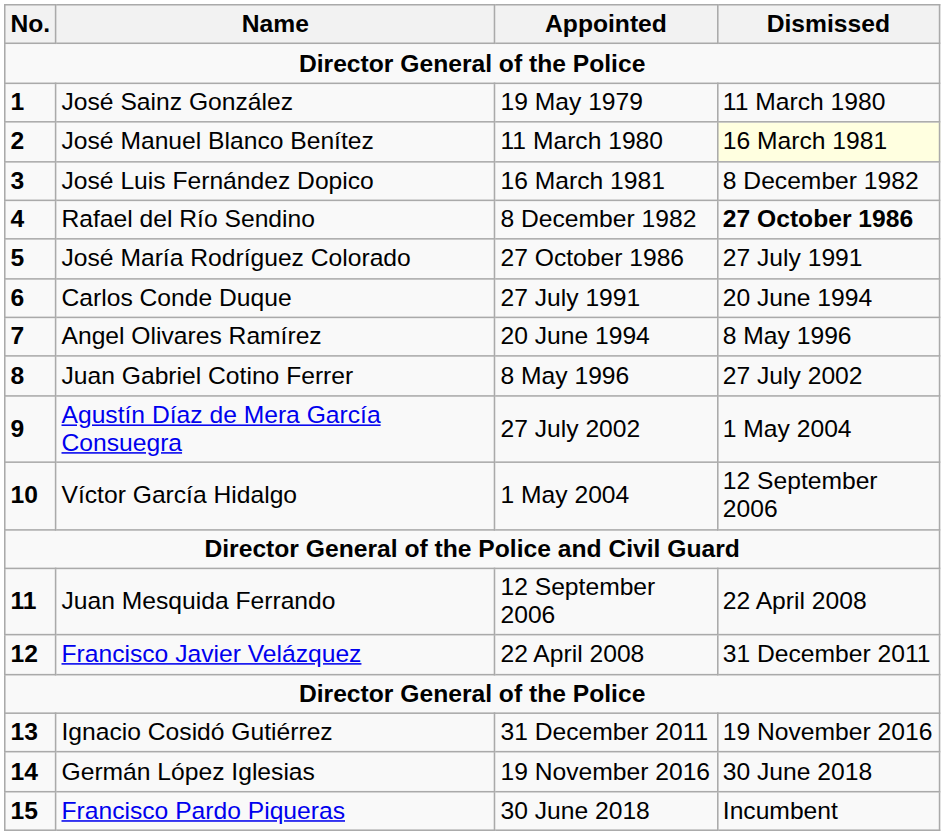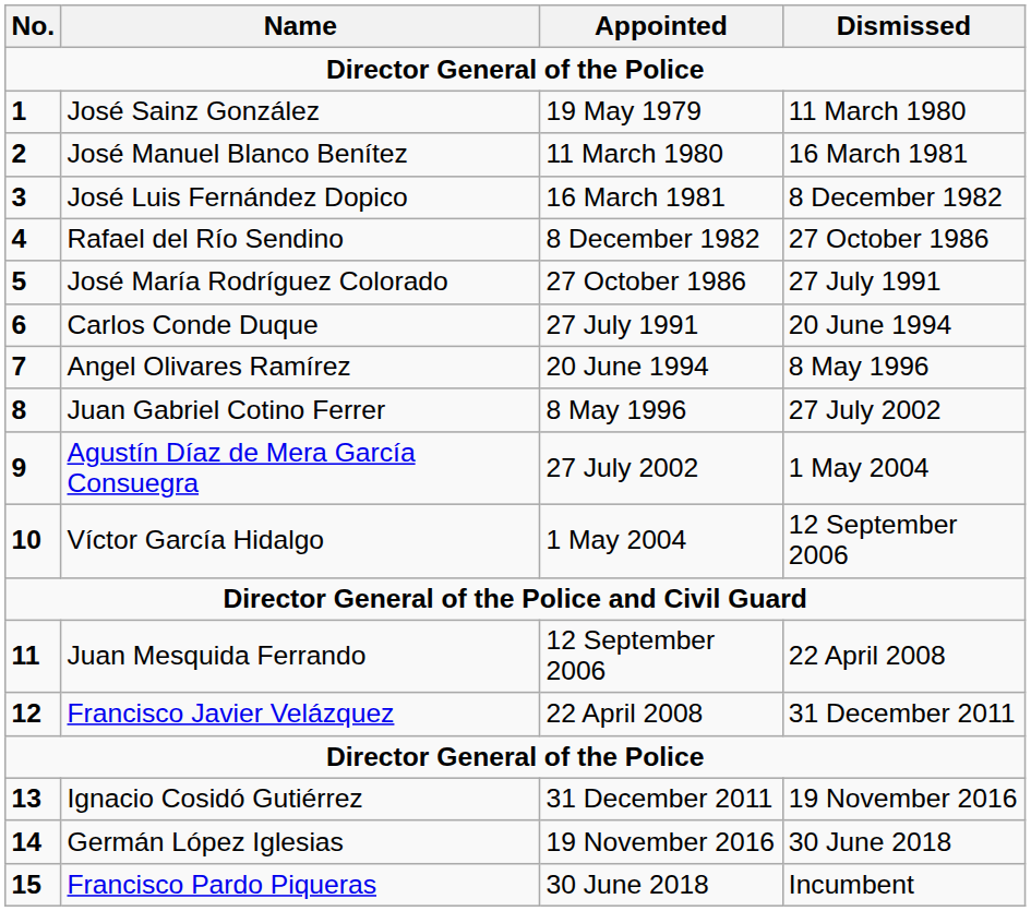José Manuel Blanco Benítez | Dismissed: lightyellow background -> no background
Rafael del Río Sendino | Dismissed: bold -> normal
